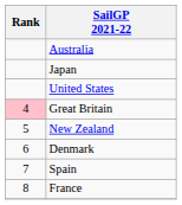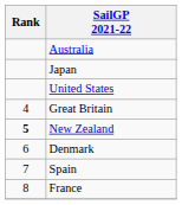Great Britain | Rank: pink background -> no background
New Zealand | Rank: normal -> bold
